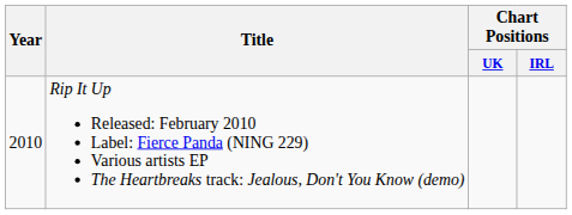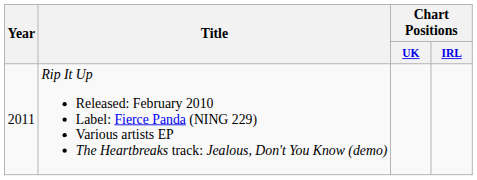row 3 | Year: 2010 -> 2011
